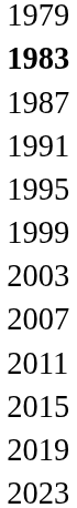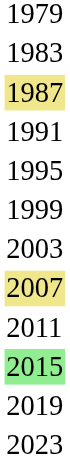1983 | column 1: bold -> normal
1987 | column 1: no background -> khaki background
2007 | column 1: no background -> khaki background
2015 | column 1: no background -> lightgreen background
